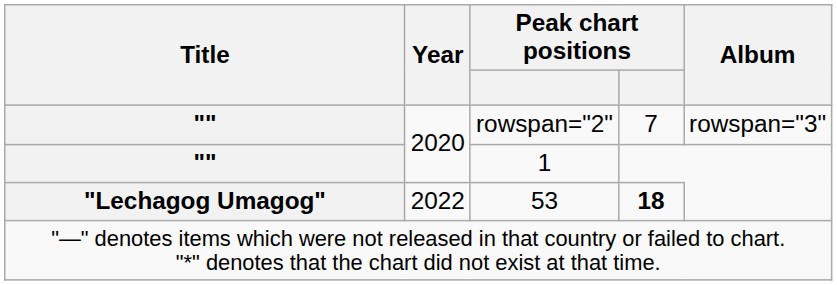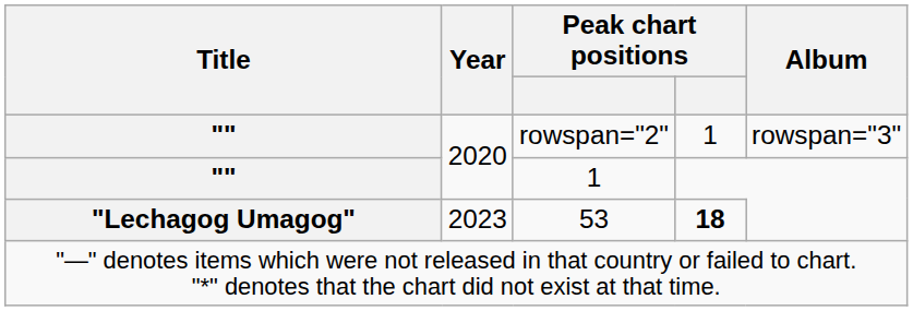rowspan="2" | column 4: 7 -> 1
53 | Year: 2022 -> 2023
